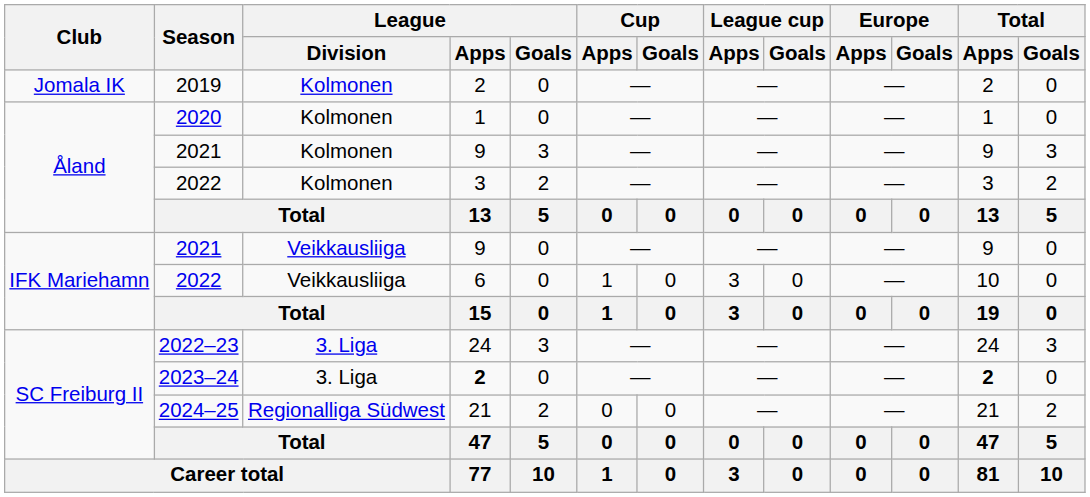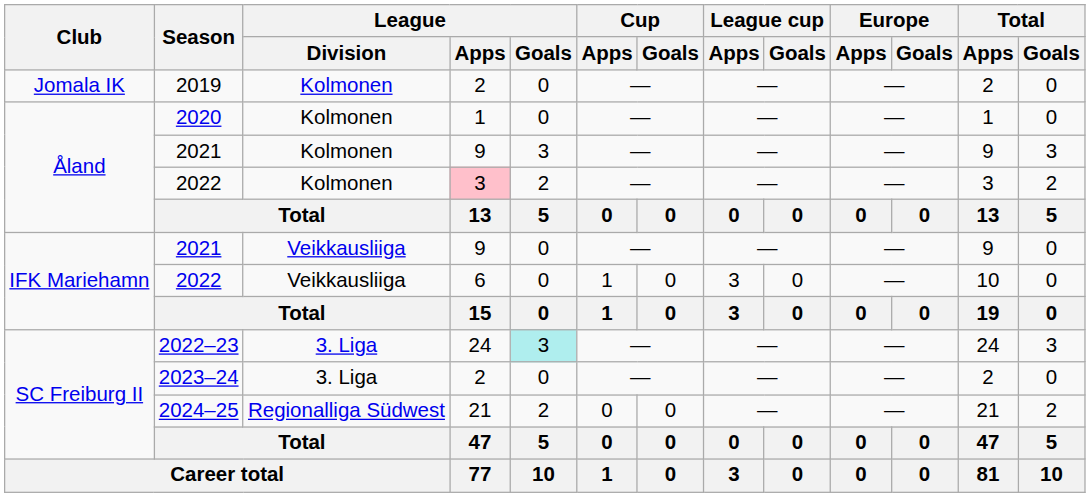Åland / 2022 | League / Apps: no background -> pink background
2022–23 | League / Goals: no background -> paleturquoise background
2023–24 | League / Apps: bold -> normal
2023–24 | Total / Apps: bold -> normal
